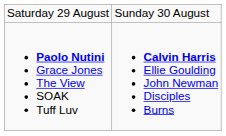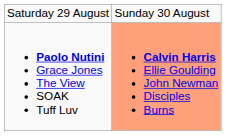Paolo Nutini Grace Jones The View SOAK Tuff Luv | column 2: no background -> lightsalmon background
